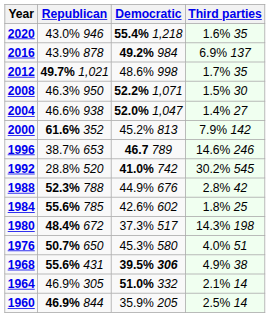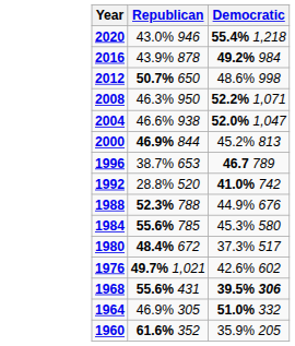- column: Third parties | 1.6% 35 | 6.9% 137 | 1.7% 35 | 1.5% 30 | 1.4% 27 | 7.9% 142 | 14.6% 246 | 30.2% 545 | 2.8% 42 | 1.8% 25 | 14.3% 198 | 4.0% 51 | 4.9% 38 | 2.1% 14 | 2.5% 14
2012 | Republican: 49.7% 1,021 -> 50.7% 650
2000 | Republican: 61.6% 352 -> 46.9% 844
1984 | Democratic: 42.6% 602 -> 45.3% 580
1976 | Republican: 50.7% 650 -> 49.7% 1,021
1976 | Democratic: 45.3% 580 -> 42.6% 602
1960 | Republican: 46.9% 844 -> 61.6% 352
